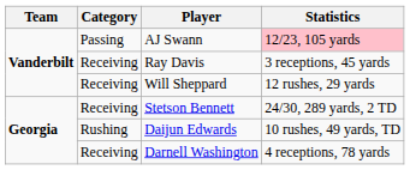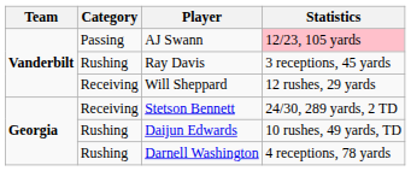Ray Davis | Category: Receiving -> Rushing
Darnell Washington | Category: Receiving -> Rushing
